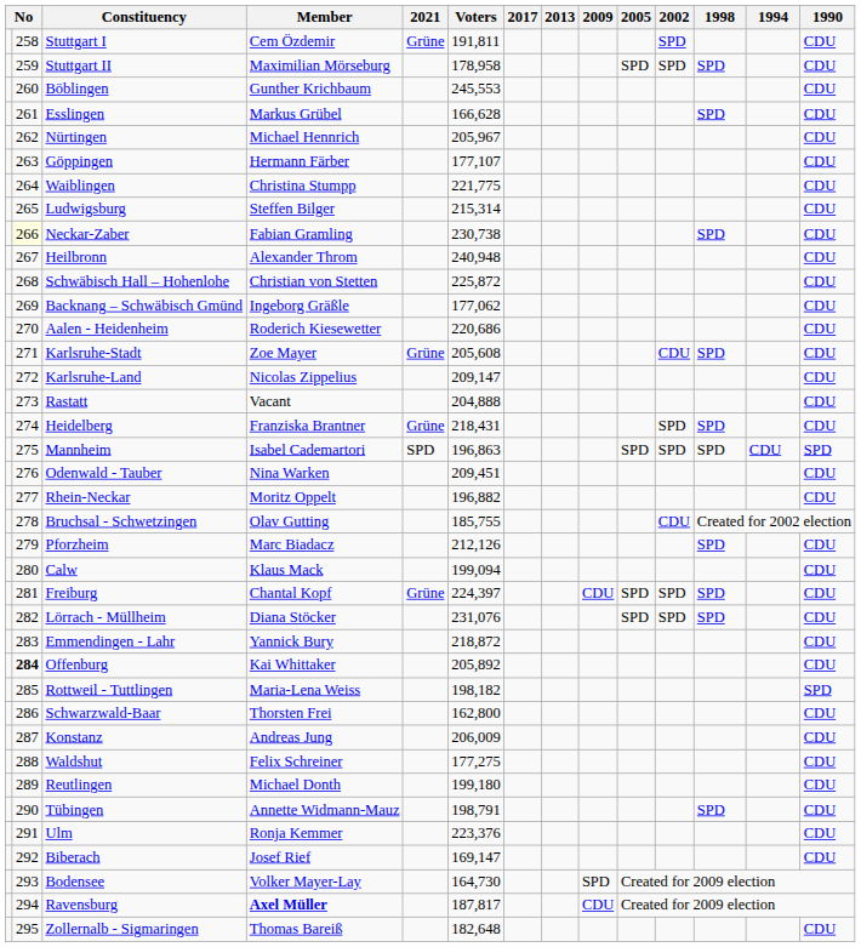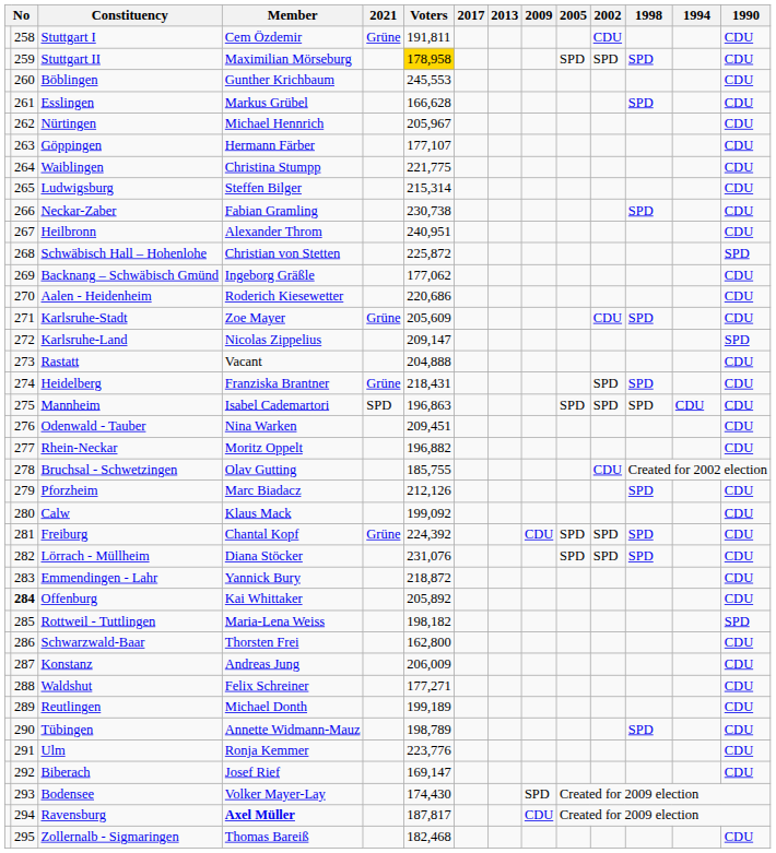Stuttgart I | 2002: SPD -> CDU
Stuttgart II | Voters: no background -> gold background
Neckar-Zaber | column 2: lightyellow background -> no background
Heilbronn | Voters: 240,948 -> 240,951
Schwäbisch Hall – Hohenlohe | 1990: CDU -> SPD
Karlsruhe-Stadt | Voters: 205,608 -> 205,609
Karlsruhe-Land | 1990: CDU -> SPD
Mannheim | 1990: SPD -> CDU
Calw | Voters: 199,094 -> 199,092
Freiburg | Voters: 224,397 -> 224,392
Waldshut | Voters: 177,275 -> 177,271
Reutlingen | Voters: 199,180 -> 199,189
Tübingen | Voters: 198,791 -> 198,789
Ulm | Voters: 223,376 -> 223,776
Bodensee | Voters: 164,730 -> 174,430
Zollernalb - Sigmaringen | Voters: 182,648 -> 182,468
